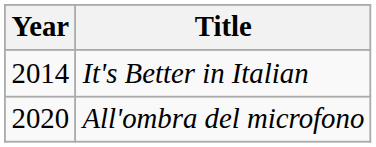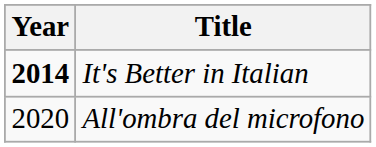It's Better in Italian | Year: normal -> bold
